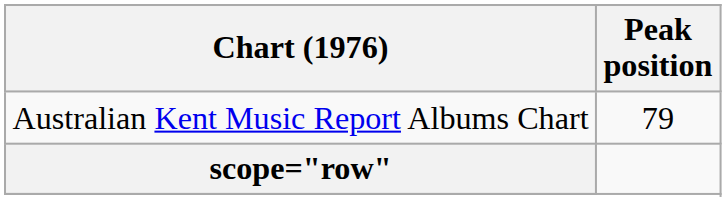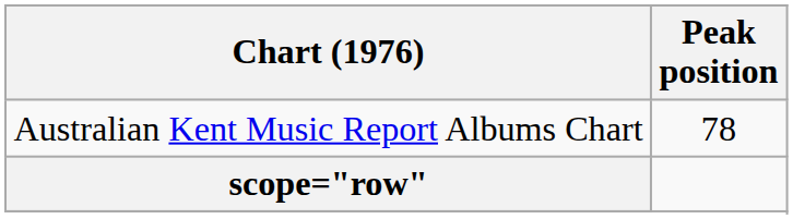Australian Kent Music Report Albums Chart | Peak position: 79 -> 78
